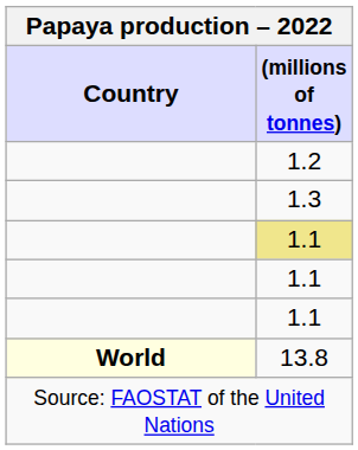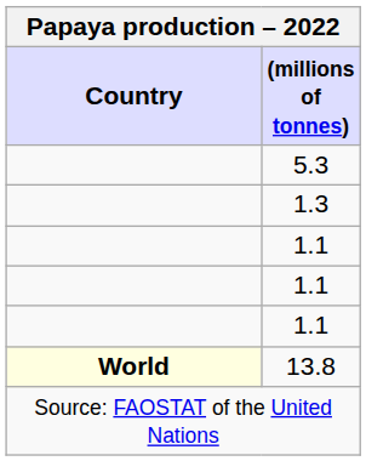row 3 | (millions of tonnes): 1.2 -> 5.3
row 5 | (millions of tonnes): khaki background -> no background
